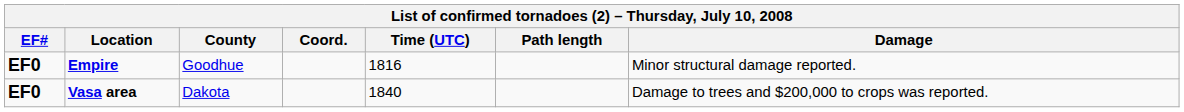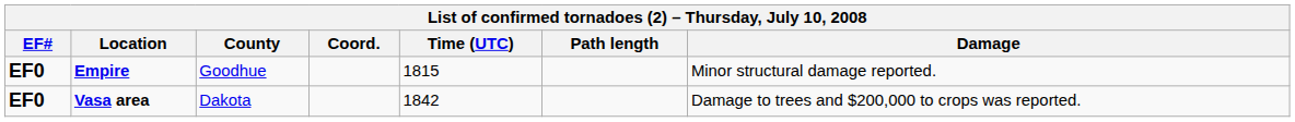Empire | Time (UTC): 1816 -> 1815
Vasa area | Time (UTC): 1840 -> 1842
